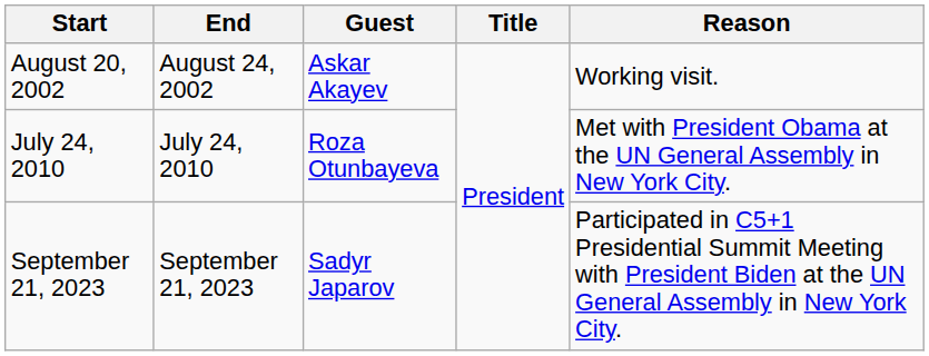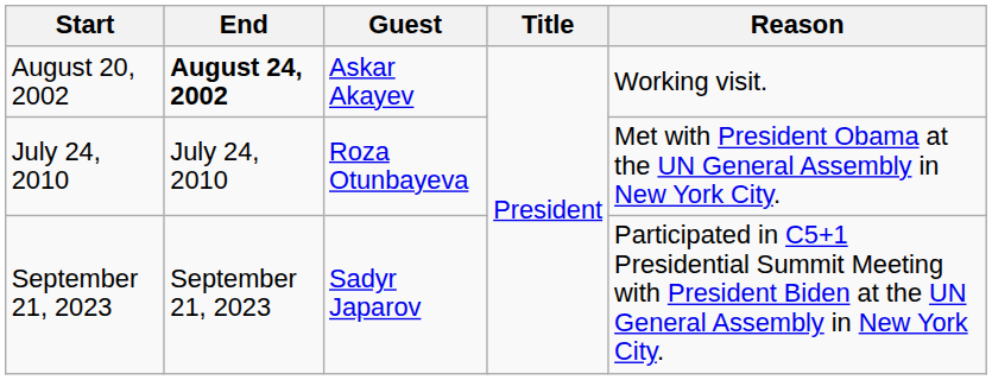August 20, 2002 | End: normal -> bold
